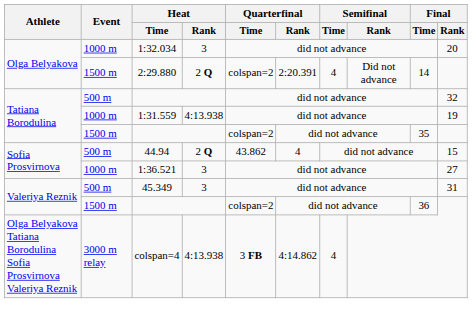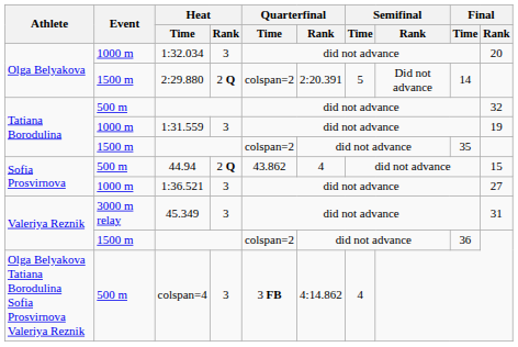2:29.880 | Semifinal / Time: 4 -> 5
1:31.559 | Heat / Rank: 4:13.938 -> 3
45.349 | Event: 500 m -> 3000 m relay
colspan=4 | Event: 3000 m relay -> 500 m
colspan=4 | Heat / Rank: 4:13.938 -> 3
